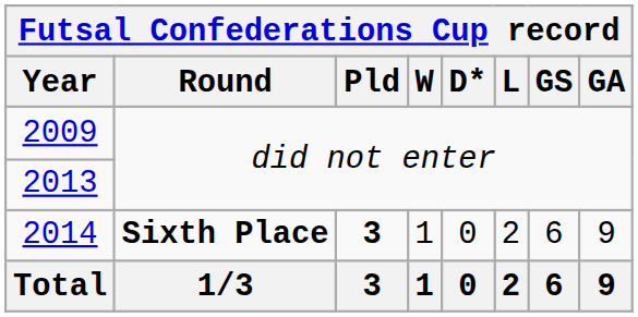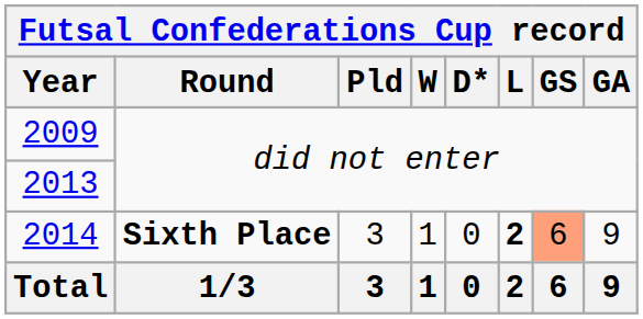2014 | Futsal Confederations Cup record / Pld: bold -> normal
2014 | Futsal Confederations Cup record / L: normal -> bold
2014 | Futsal Confederations Cup record / GS: no background -> lightsalmon background
